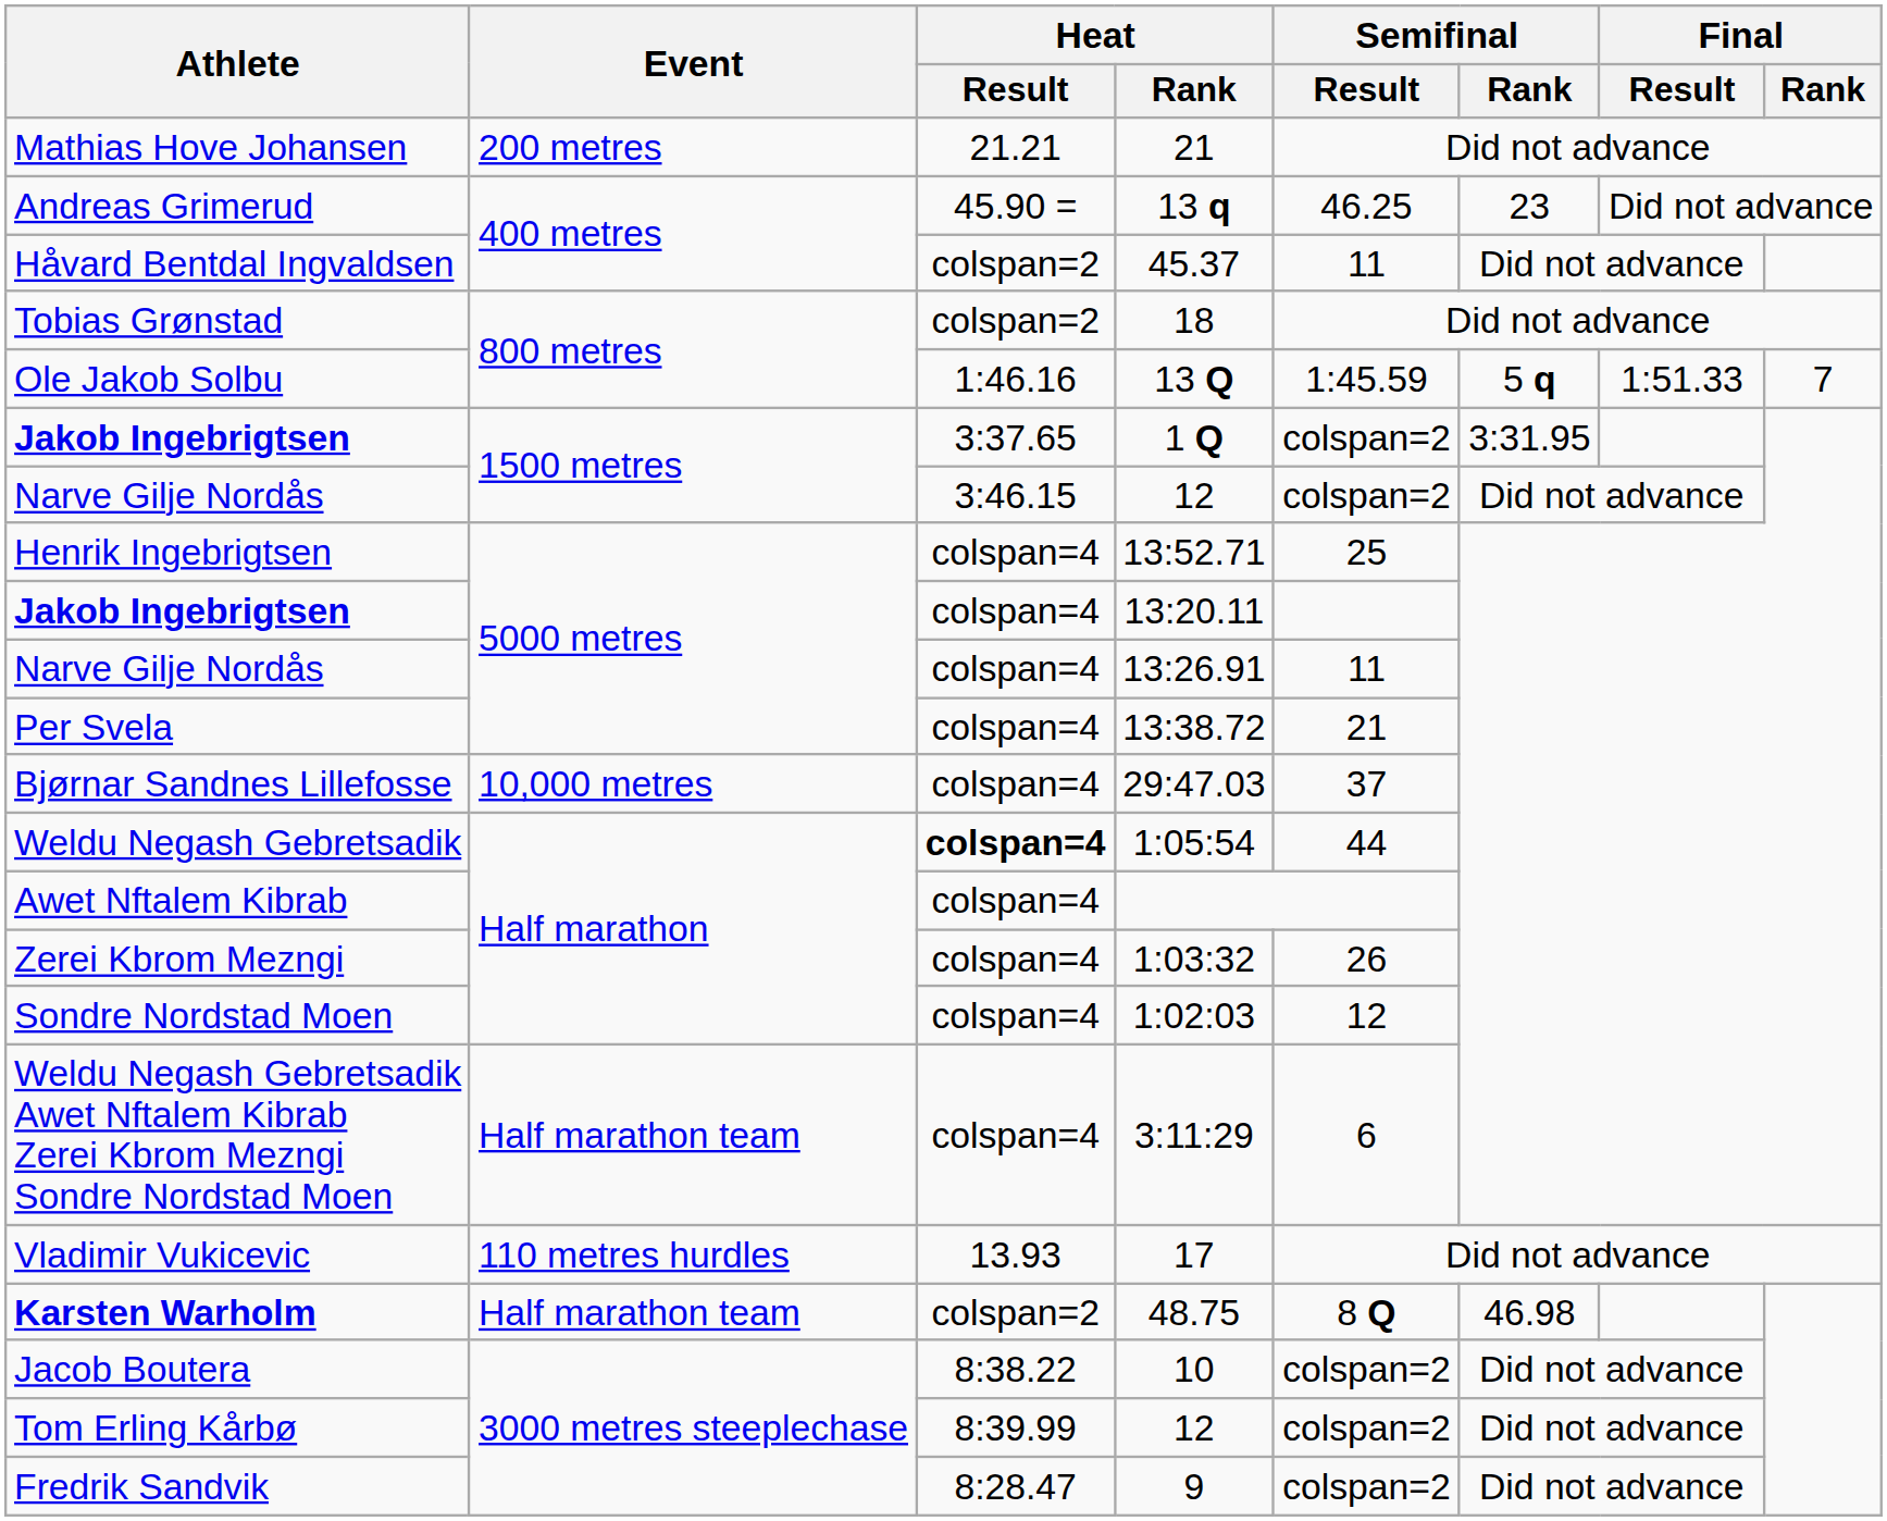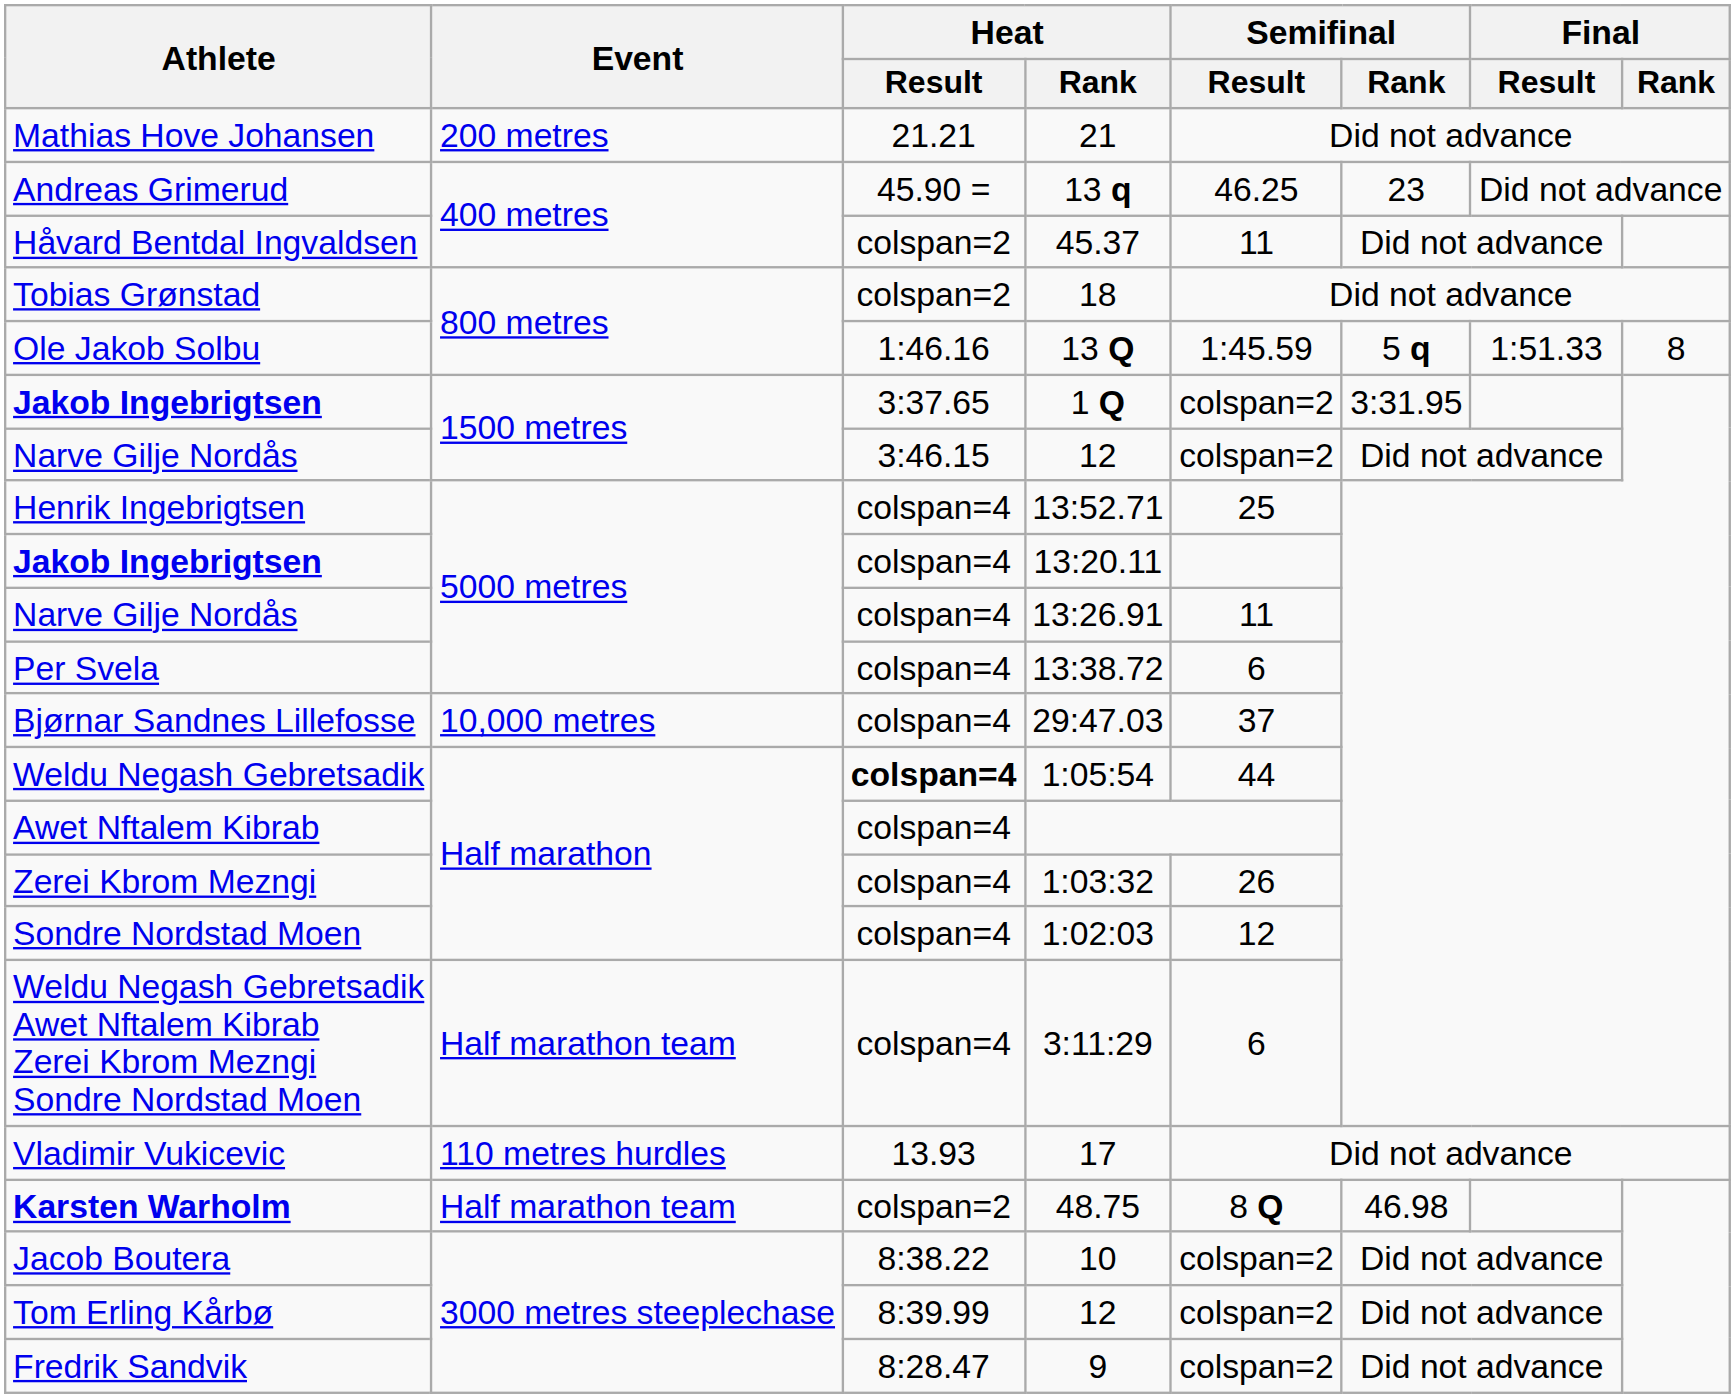Ole Jakob Solbu | Final / Rank: 7 -> 8
Per Svela | Semifinal / Result: 21 -> 6
